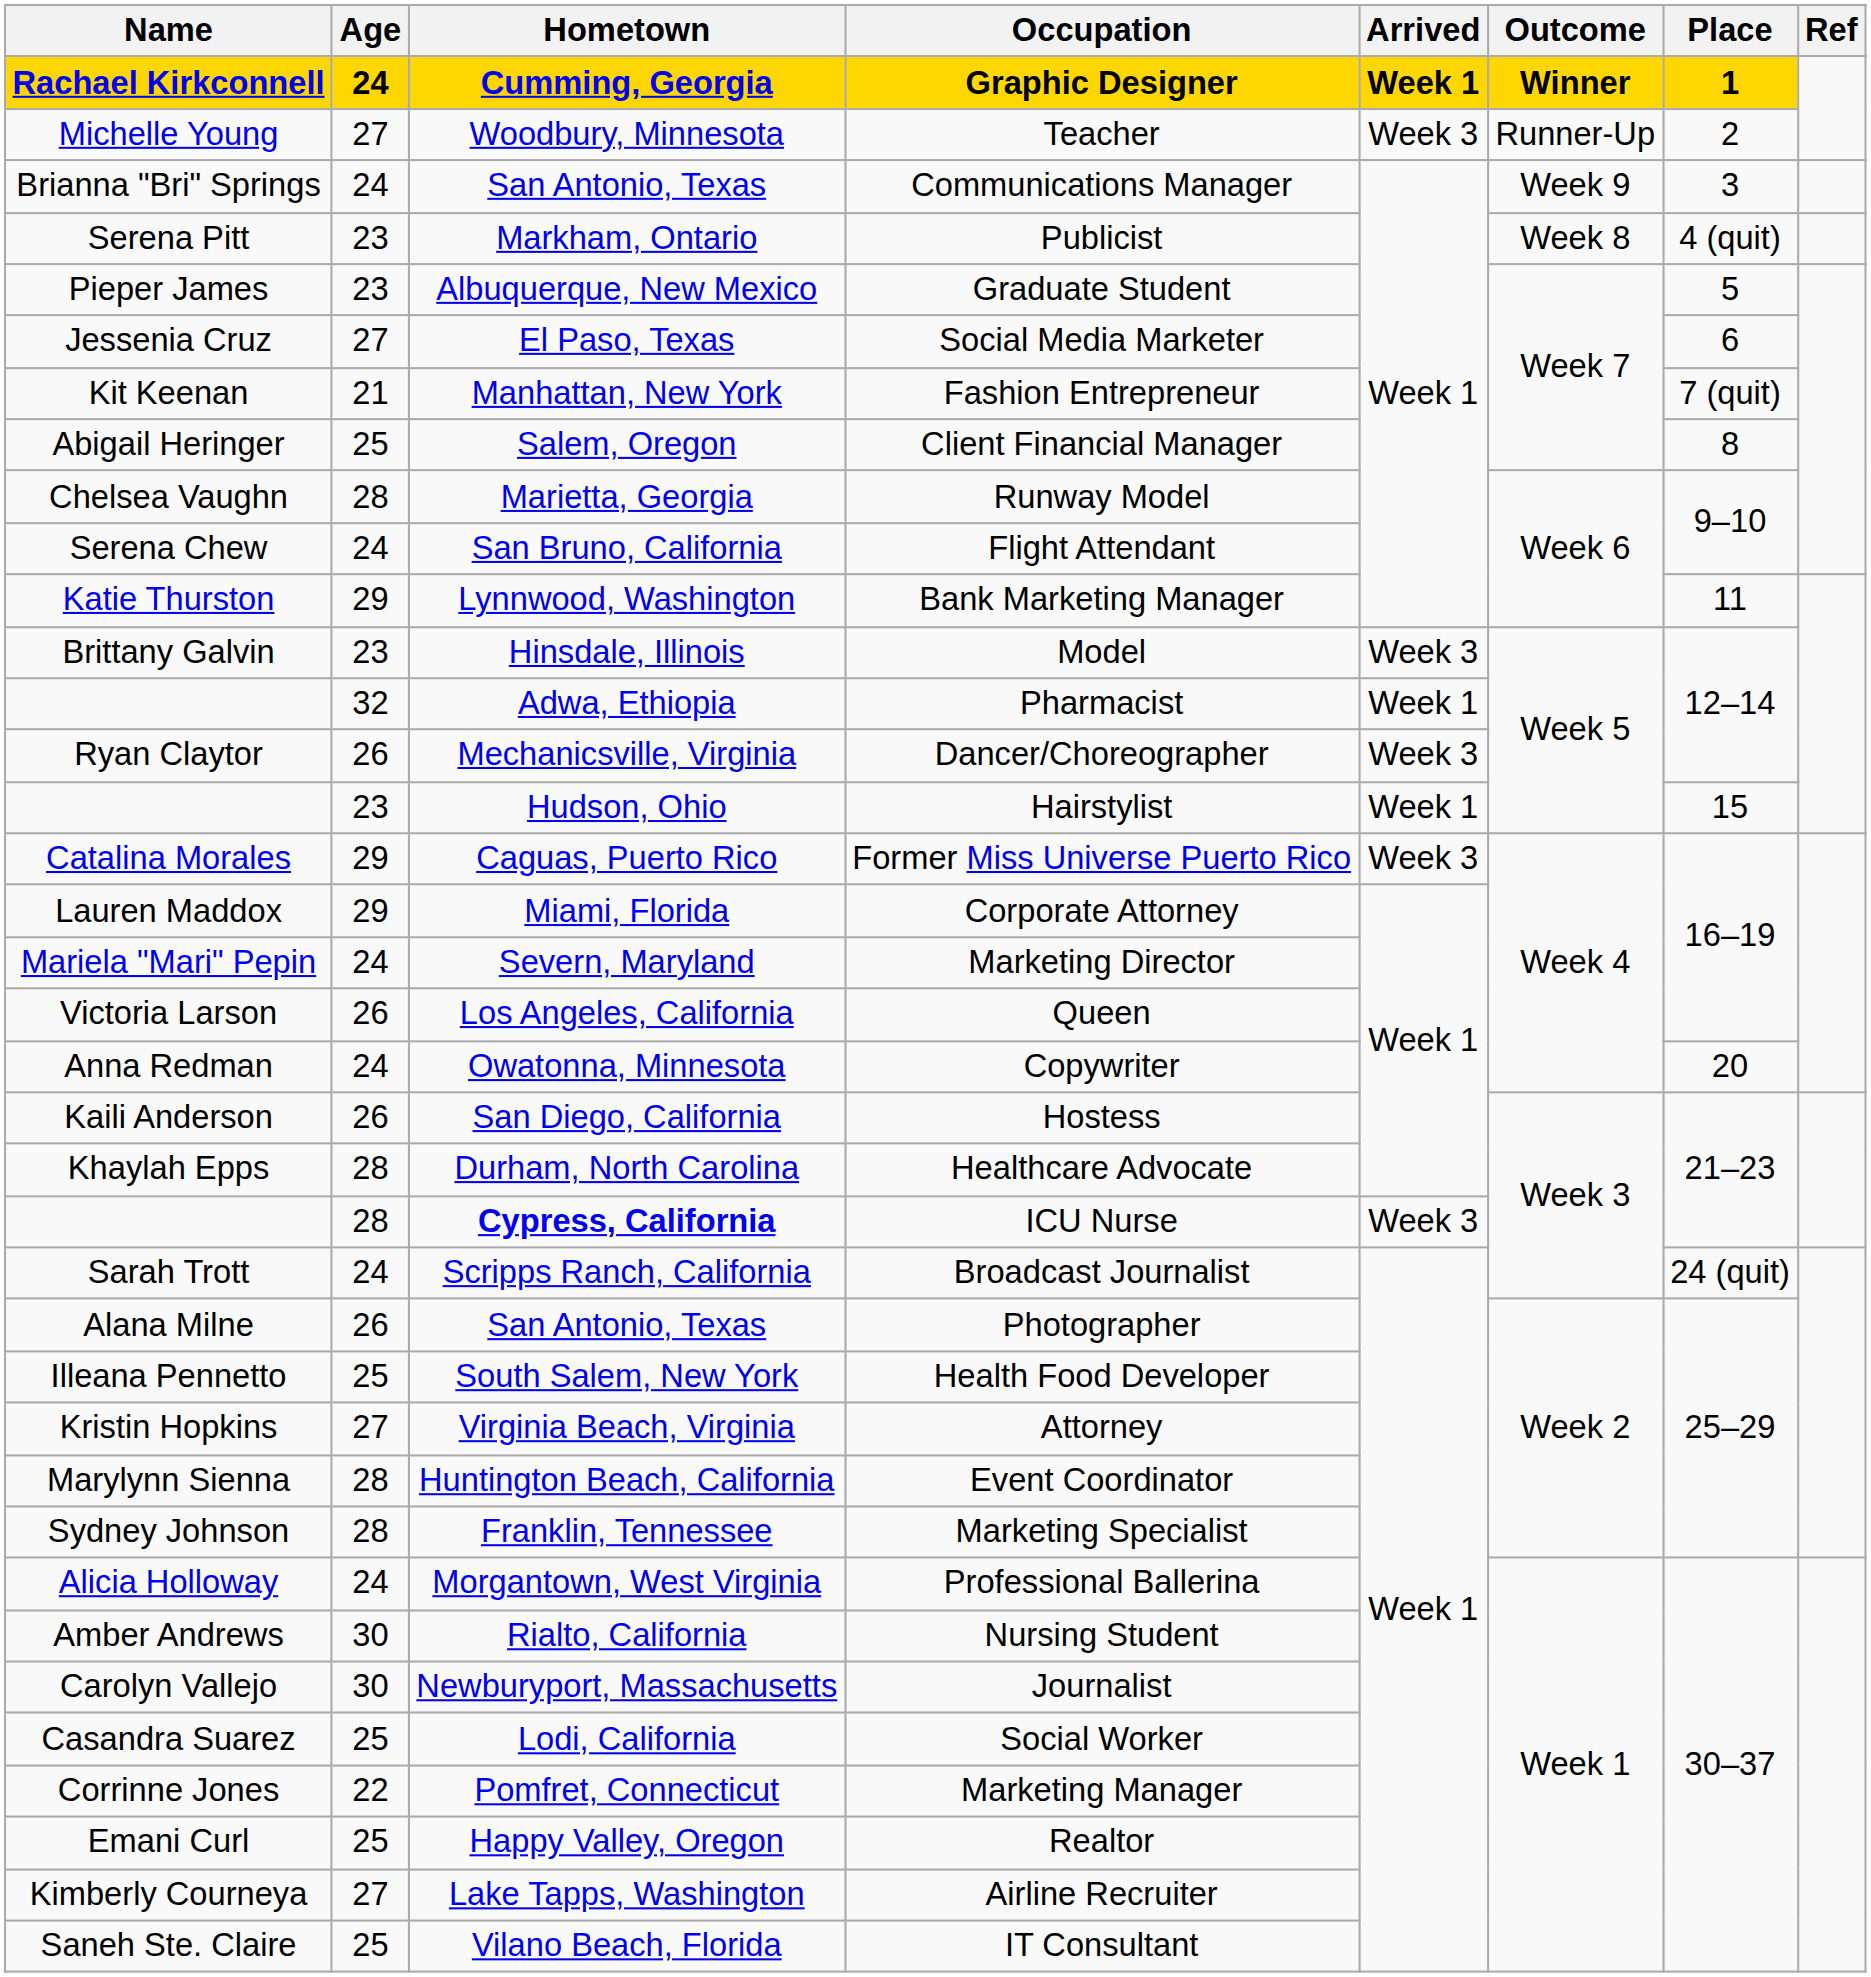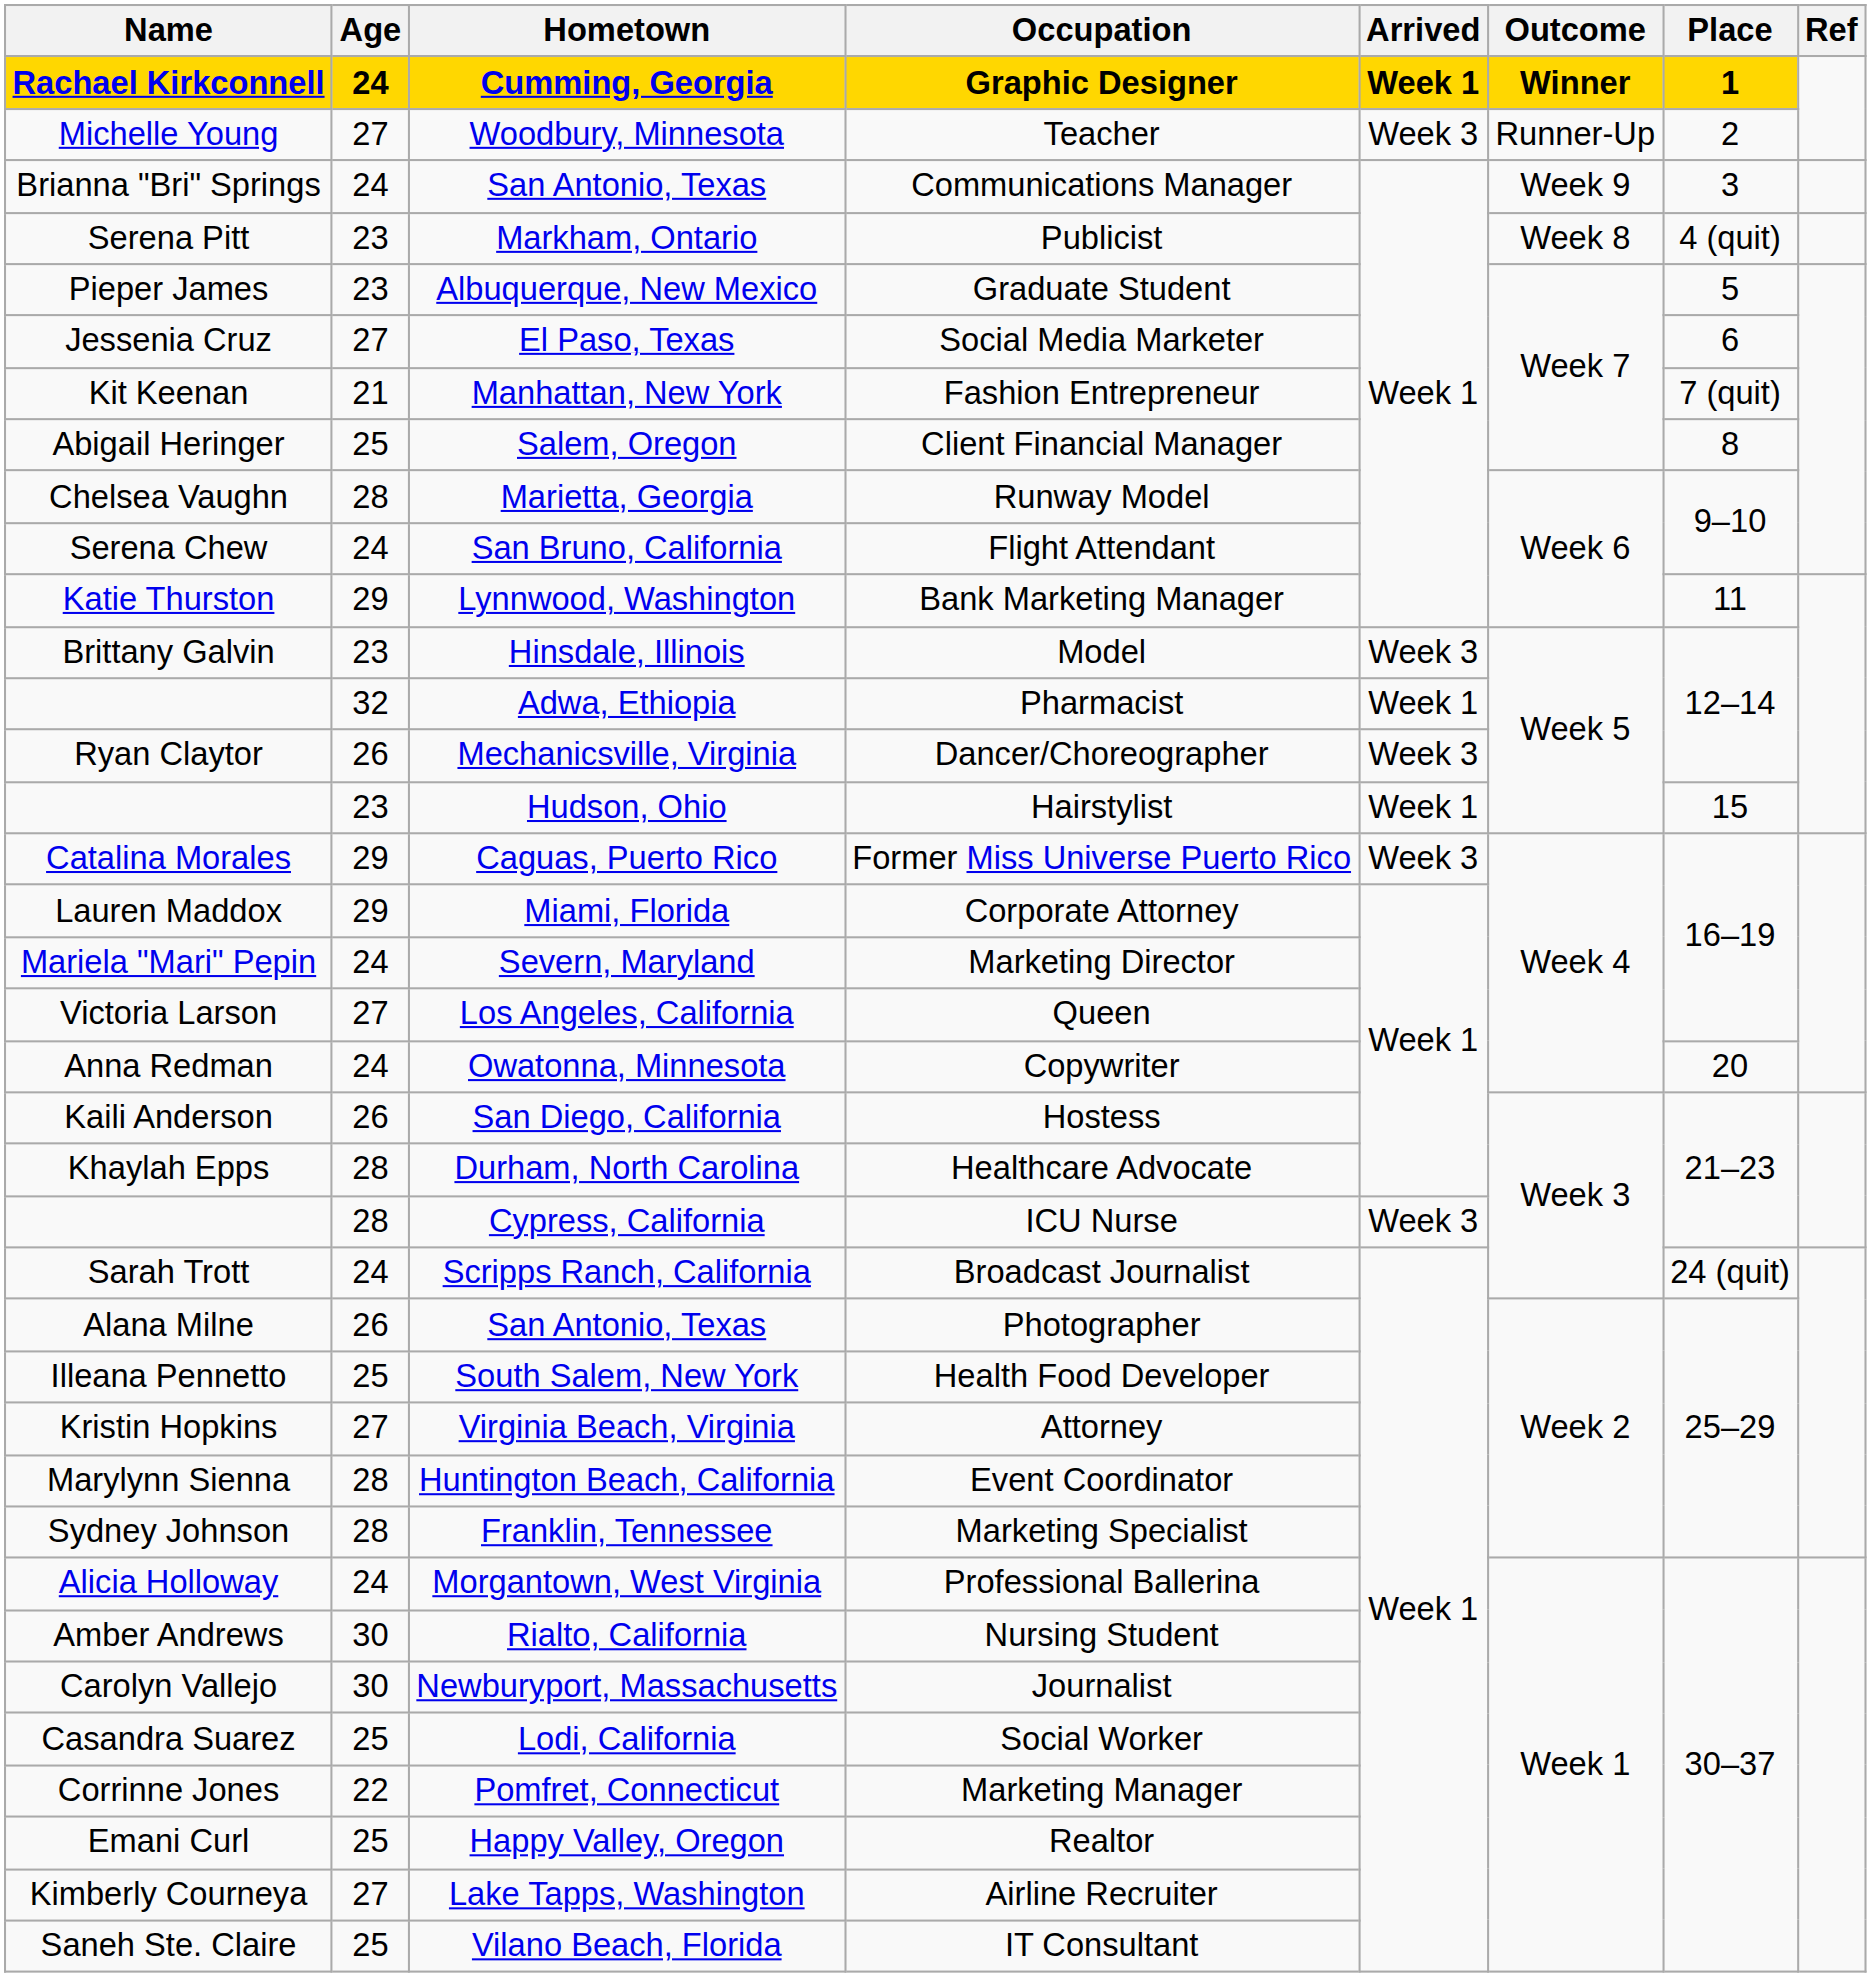Queen | Age: 26 -> 27
ICU Nurse | Hometown: bold -> normal
